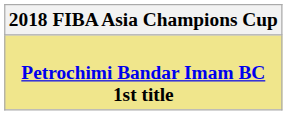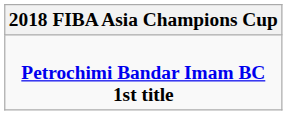row 2 | column 1: khaki background -> no background
